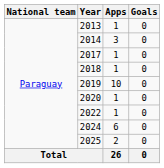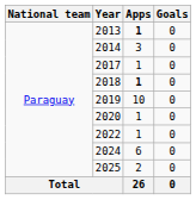2013 | Apps: normal -> bold
2018 | Apps: normal -> bold
